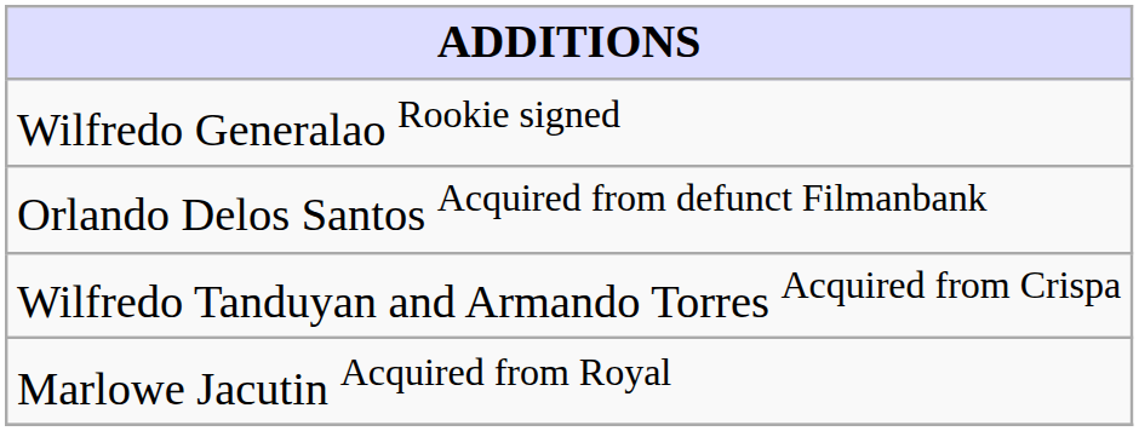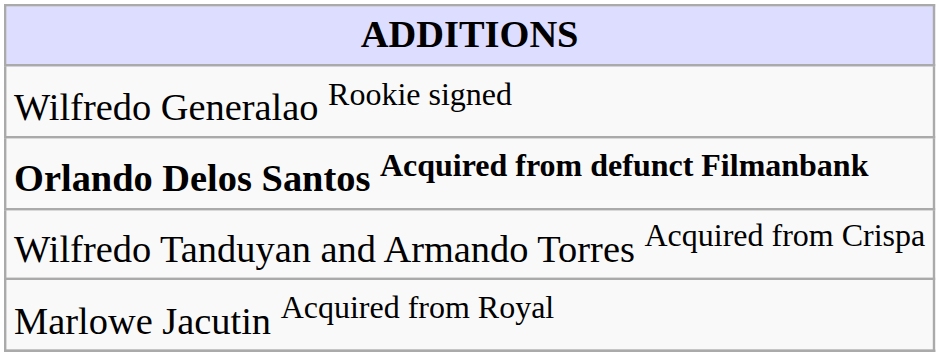row 3 | column 1: normal -> bold
